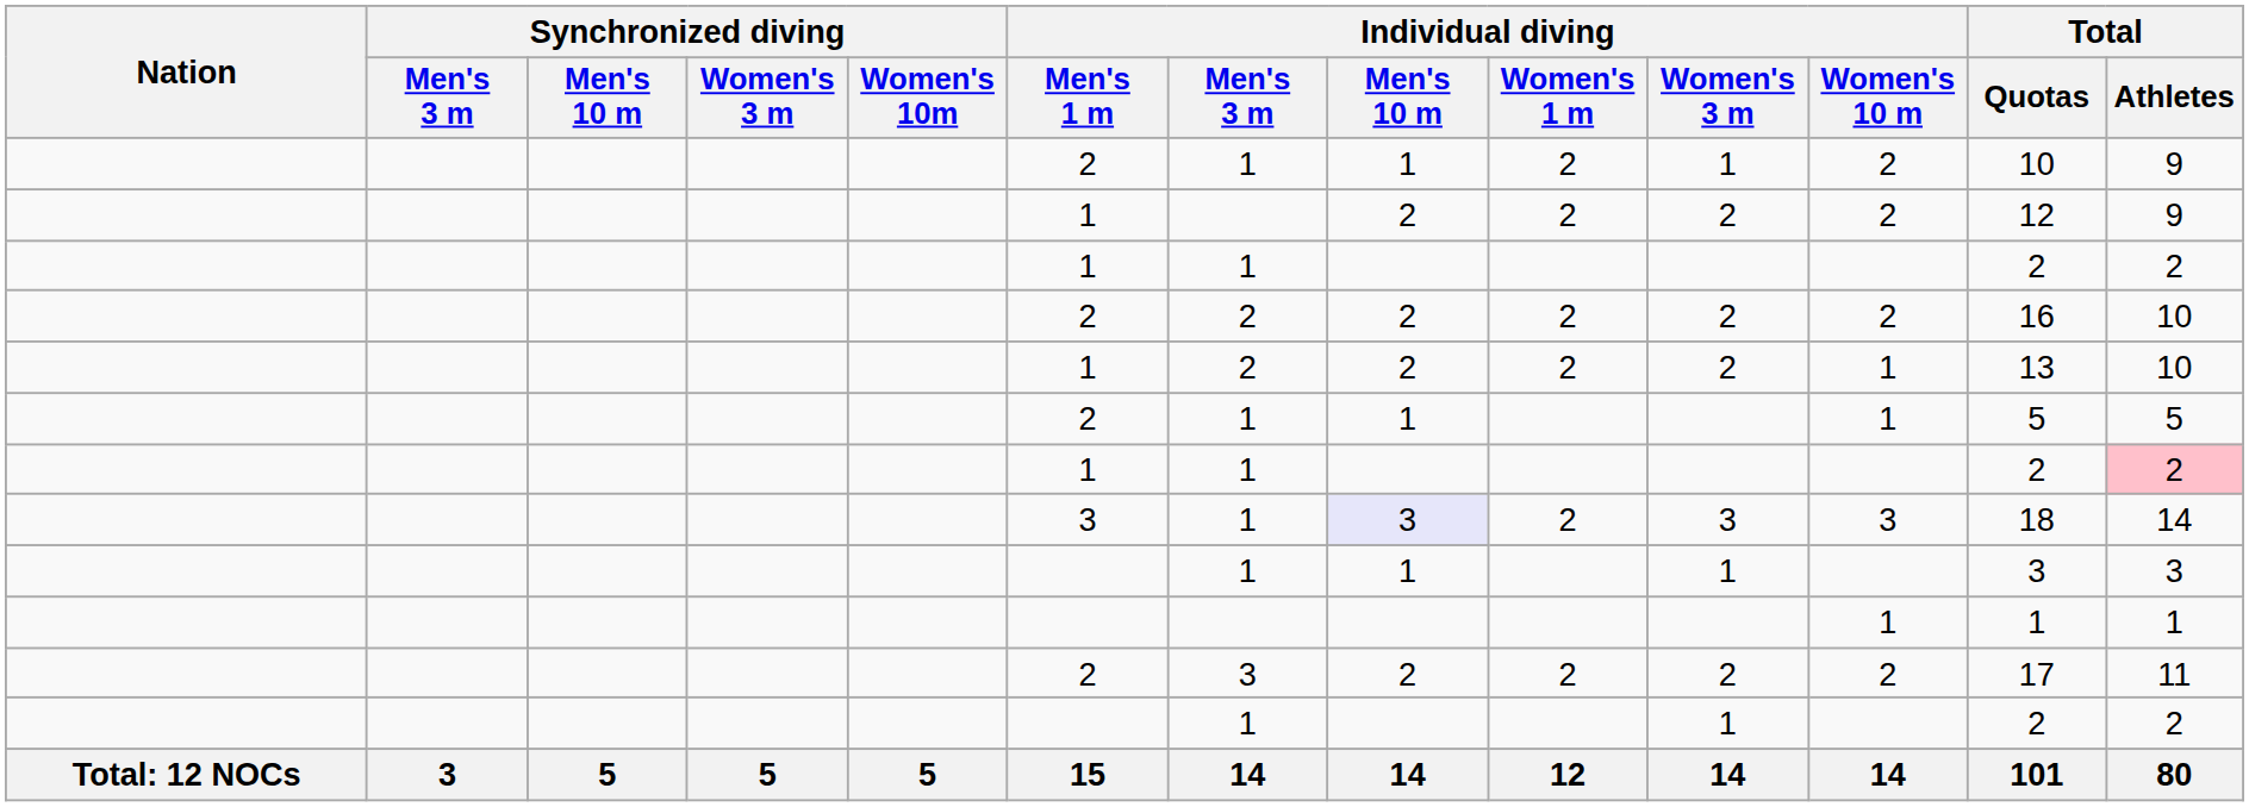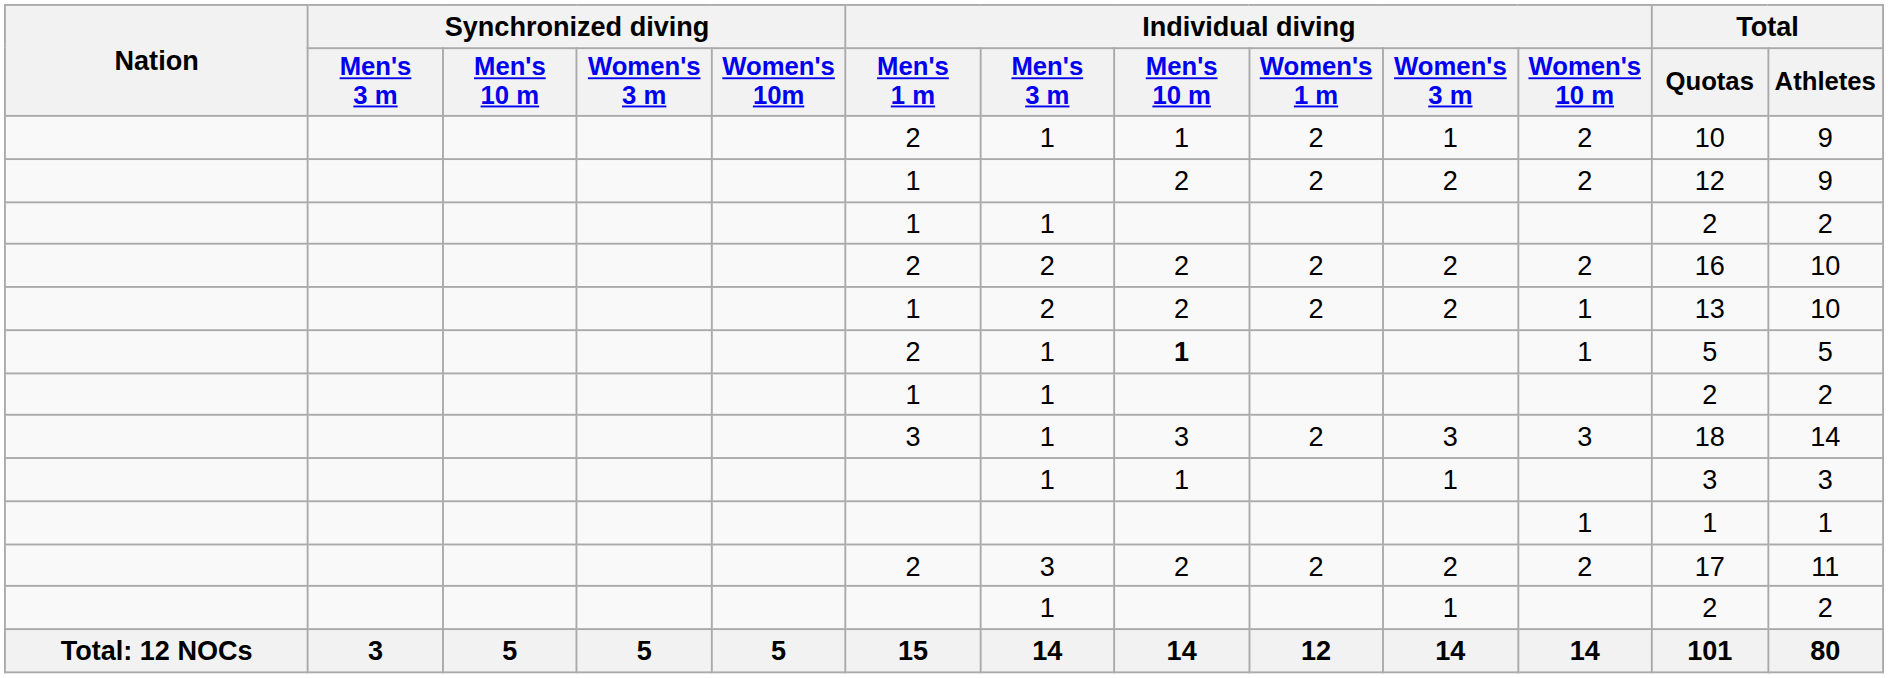row 8 | Individual diving / Men's 10 m: normal -> bold
row 9 | Total / Athletes: pink background -> no background
row 10 | Individual diving / Men's 10 m: lavender background -> no background
